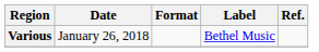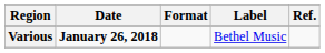Various | Date: normal -> bold
